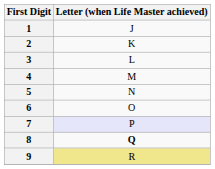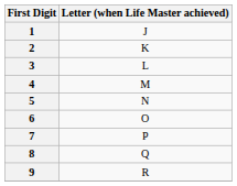7 | Letter (when Life Master achieved): lavender background -> no background
8 | Letter (when Life Master achieved): bold -> normal
9 | Letter (when Life Master achieved): khaki background -> no background
